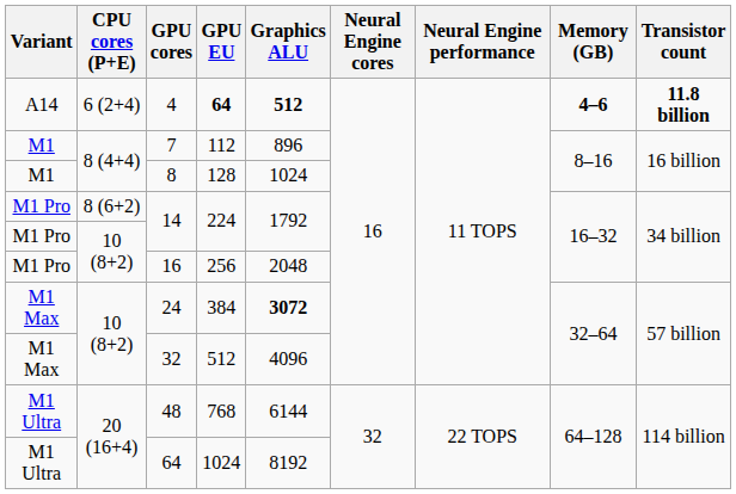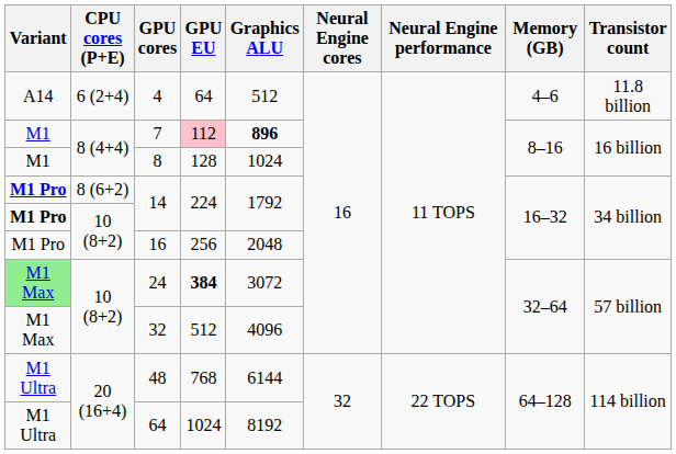4 | GPU EU: bold -> normal
4 | Graphics ALU: bold -> normal
4 | Memory (GB): bold -> normal
4 | Transistor count: bold -> normal
7 | GPU EU: no background -> pink background
7 | Graphics ALU: normal -> bold
8 (6+2) / 14 | Variant: normal -> bold
10 (8+2) / 14 | Variant: normal -> bold
24 | Variant: no background -> lightgreen background
24 | GPU EU: normal -> bold
24 | Graphics ALU: bold -> normal
